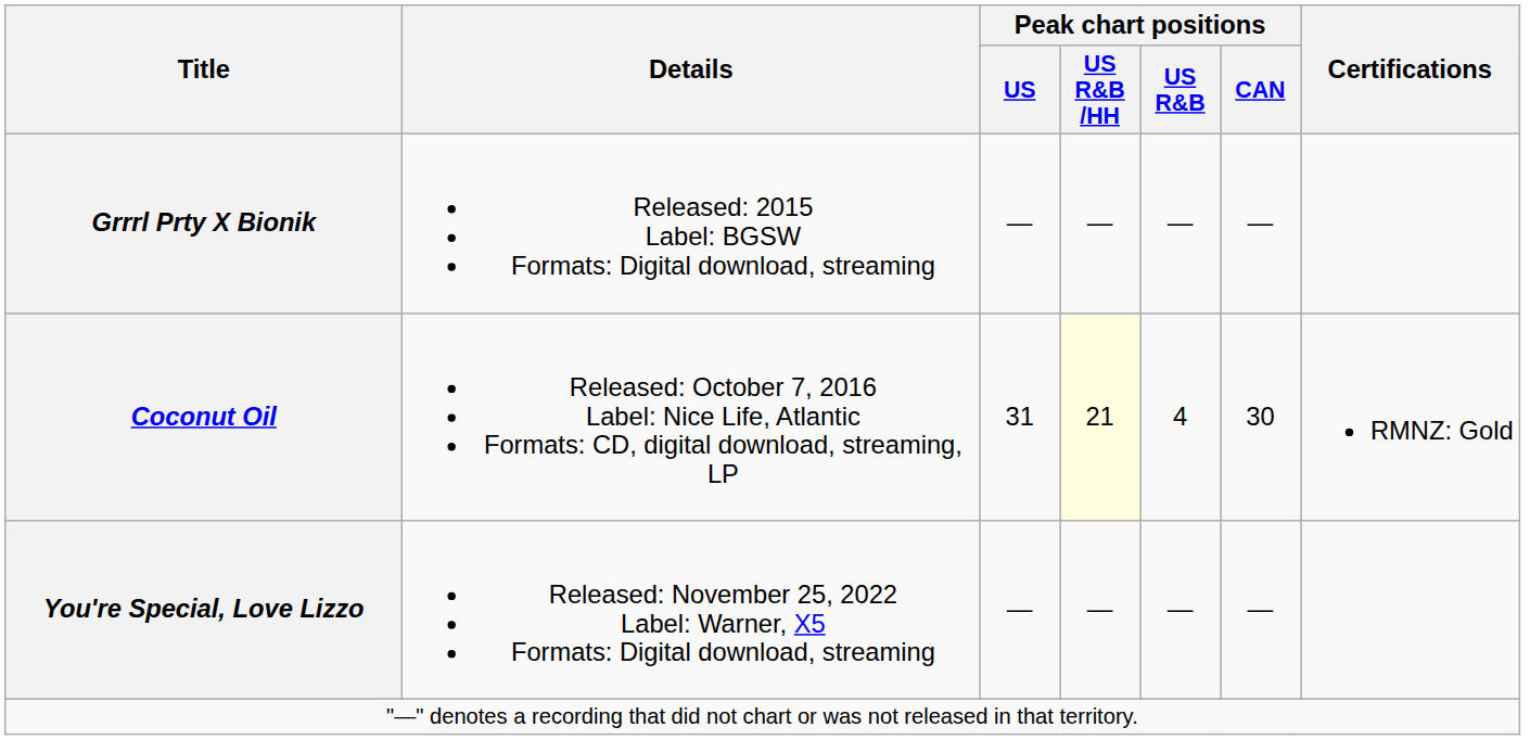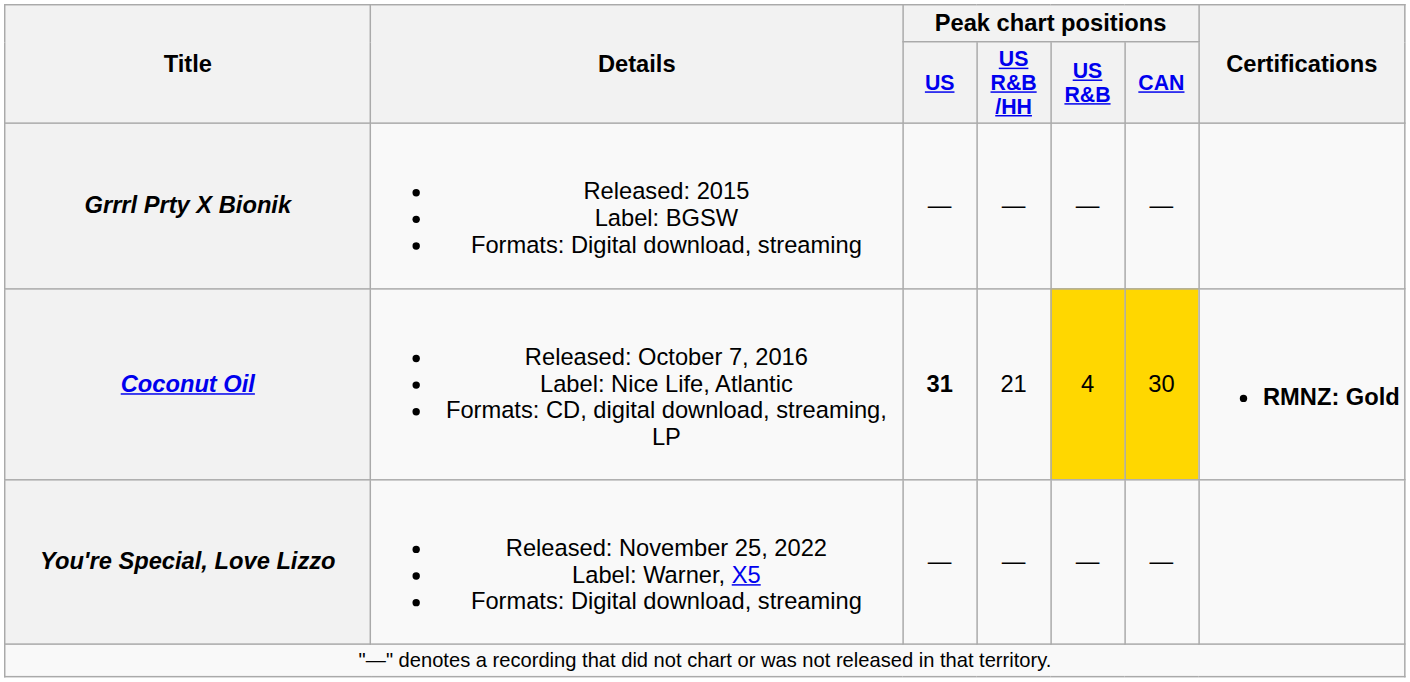Coconut Oil | Peak chart positions / US: normal -> bold
Coconut Oil | Peak chart positions / US R&B /HH: lightyellow background -> no background
Coconut Oil | Peak chart positions / US R&B: no background -> gold background
Coconut Oil | Peak chart positions / CAN: no background -> gold background
Coconut Oil | Certifications: normal -> bold
